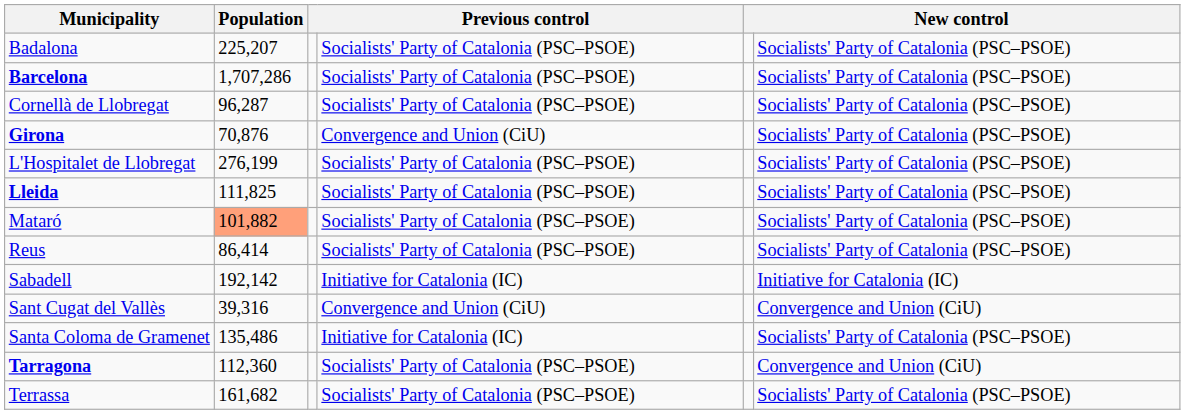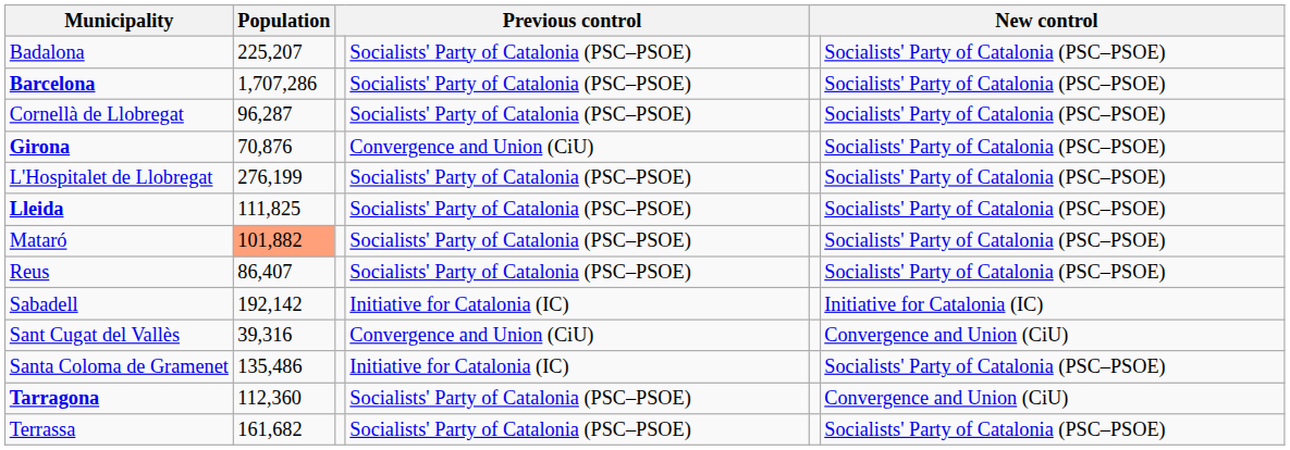Reus | Population: 86,414 -> 86,407
